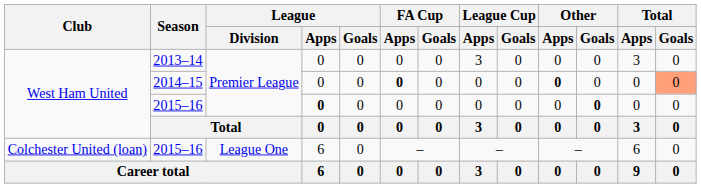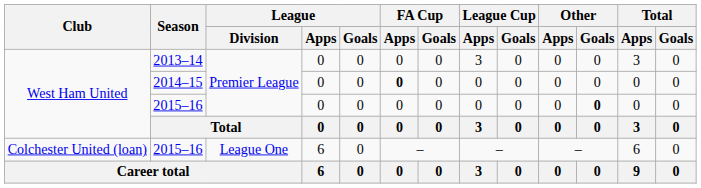2014–15 | Other / Apps: bold -> normal
2014–15 | Total / Goals: lightsalmon background -> no background
West Ham United / 2015–16 | League / Apps: bold -> normal
